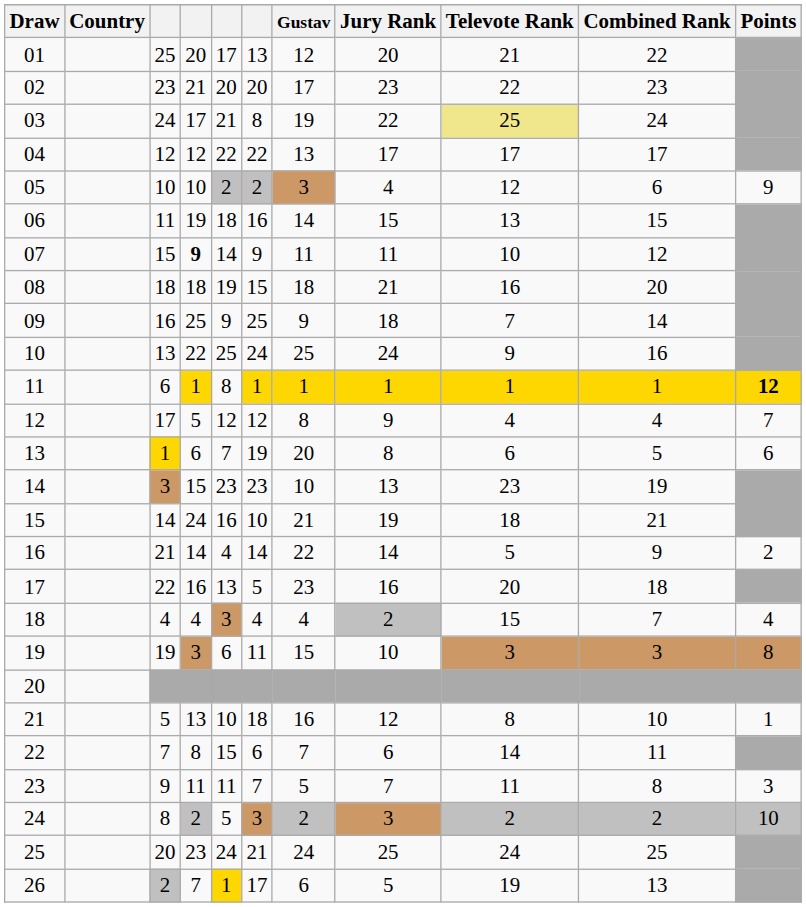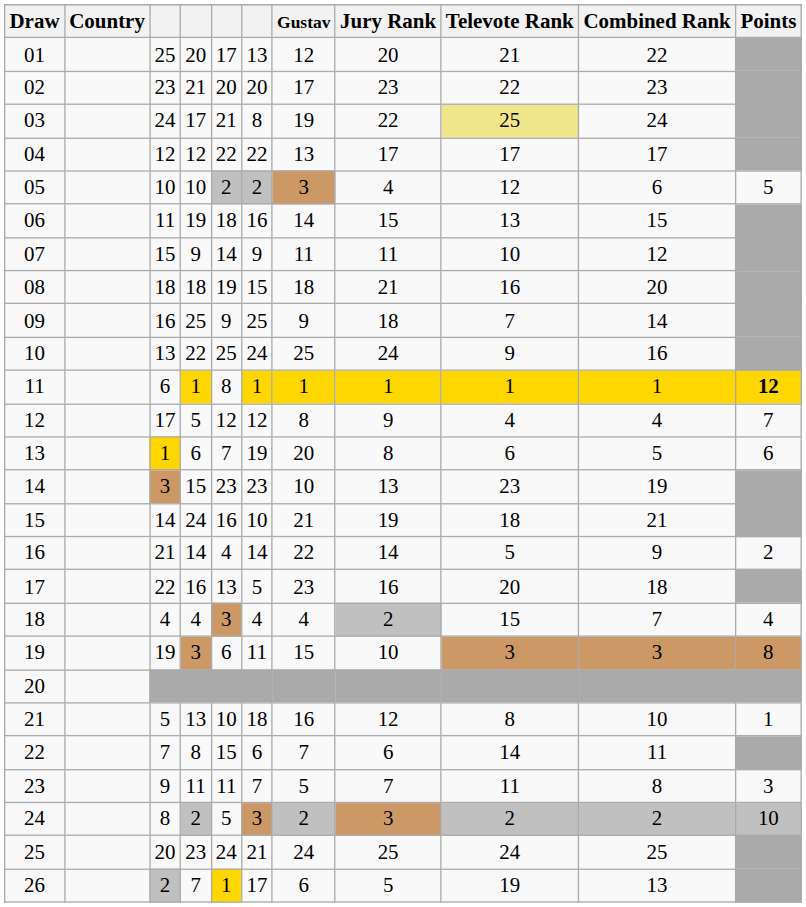05 | Points: 9 -> 5
07 | column 4: bold -> normal
